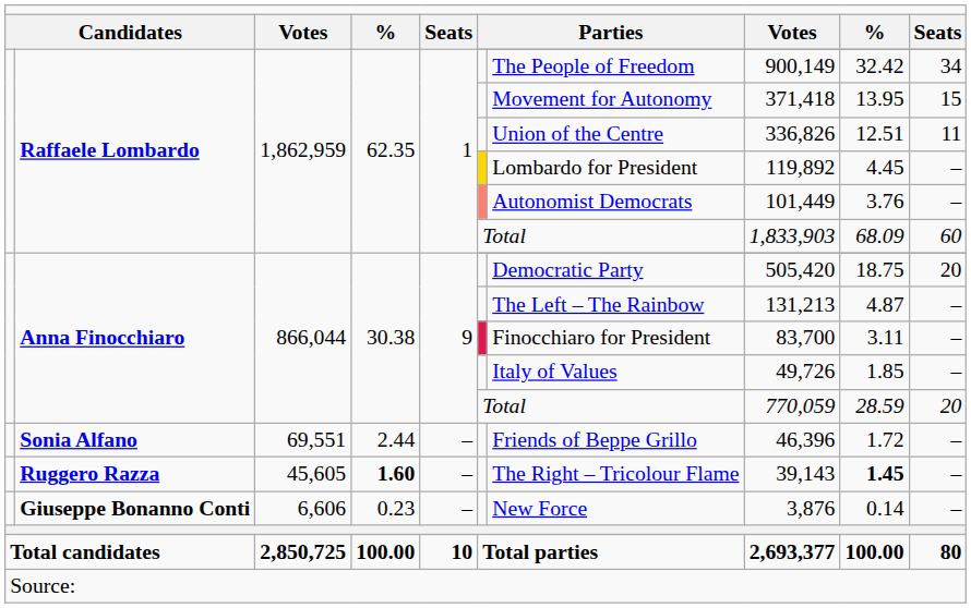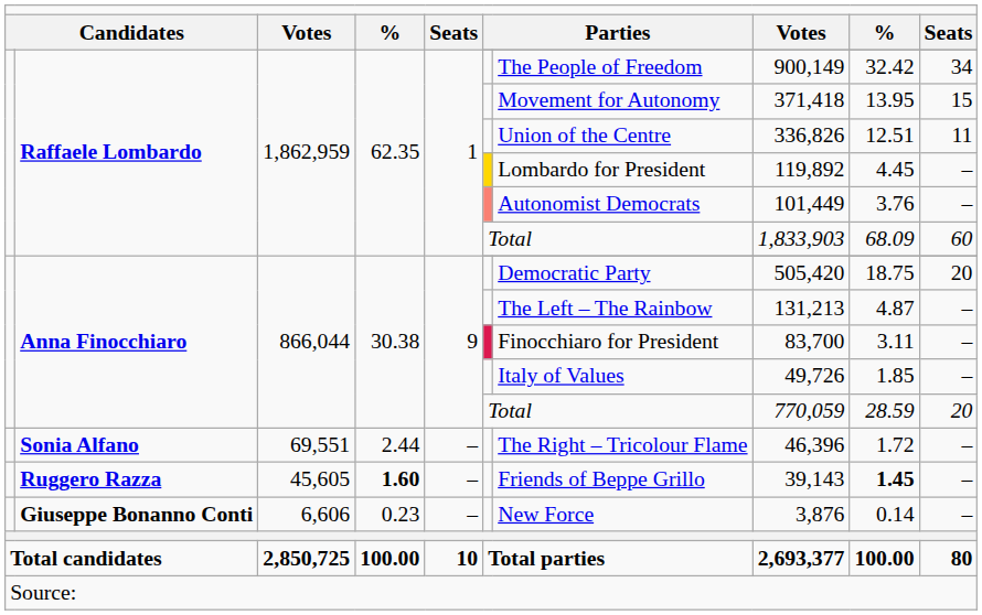Sonia Alfano | column 7: Friends of Beppe Grillo -> The Right – Tricolour Flame
Ruggero Razza | column 7: The Right – Tricolour Flame -> Friends of Beppe Grillo
